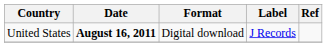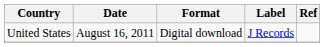United States | Date: bold -> normal
